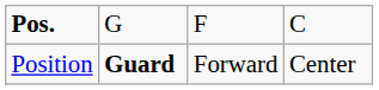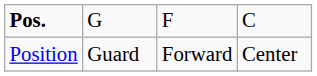Position | column 2: bold -> normal
